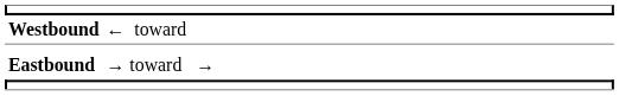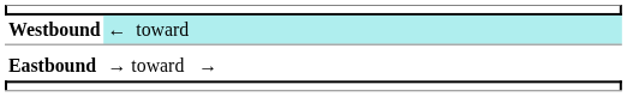row 1 | column 2: no background -> paleturquoise background
